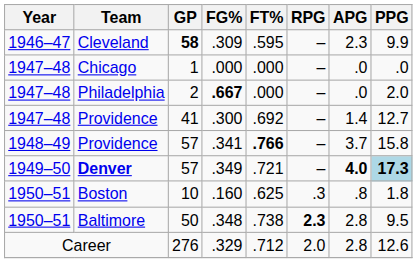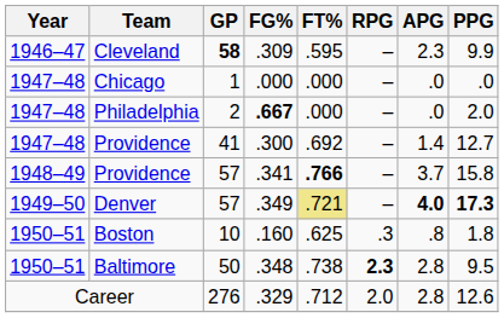.349 | Team: bold -> normal
.349 | FT%: no background -> khaki background
.349 | PPG: lightblue background -> no background
